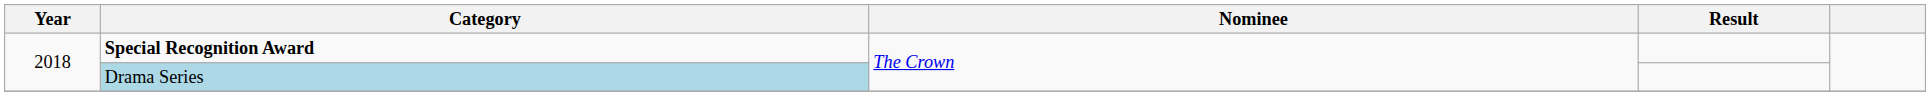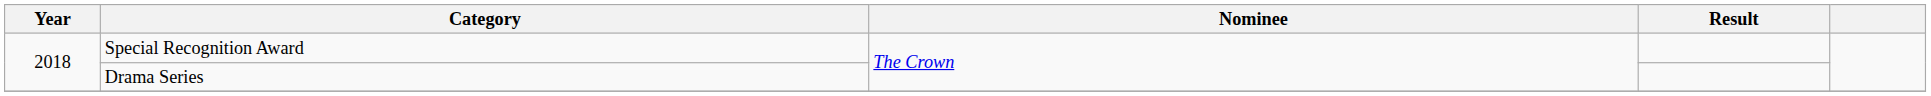Special Recognition Award | Category: bold -> normal
Drama Series | Category: lightblue background -> no background
